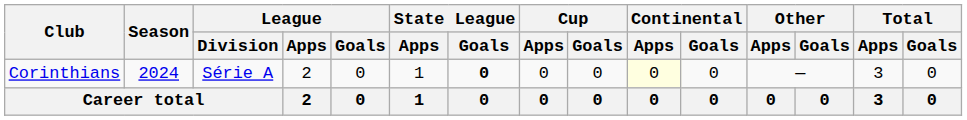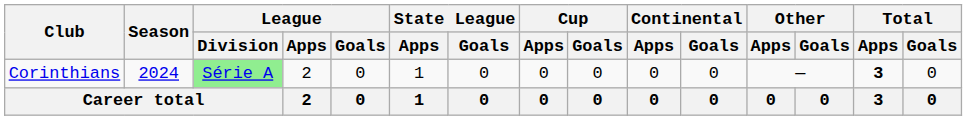Corinthians | League / Division: no background -> lightgreen background
Corinthians | State League / Goals: bold -> normal
Corinthians | Continental / Apps: lightyellow background -> no background
Corinthians | Total / Apps: normal -> bold
